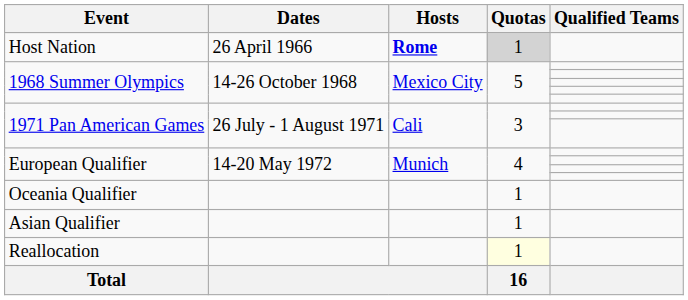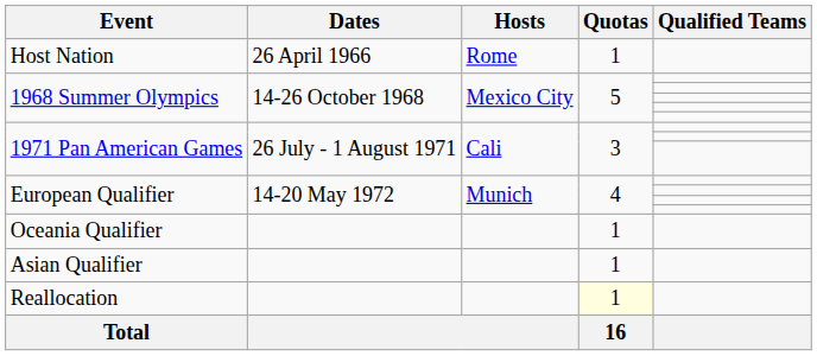Host Nation | Hosts: bold -> normal
Host Nation | Quotas: lightgrey background -> no background
